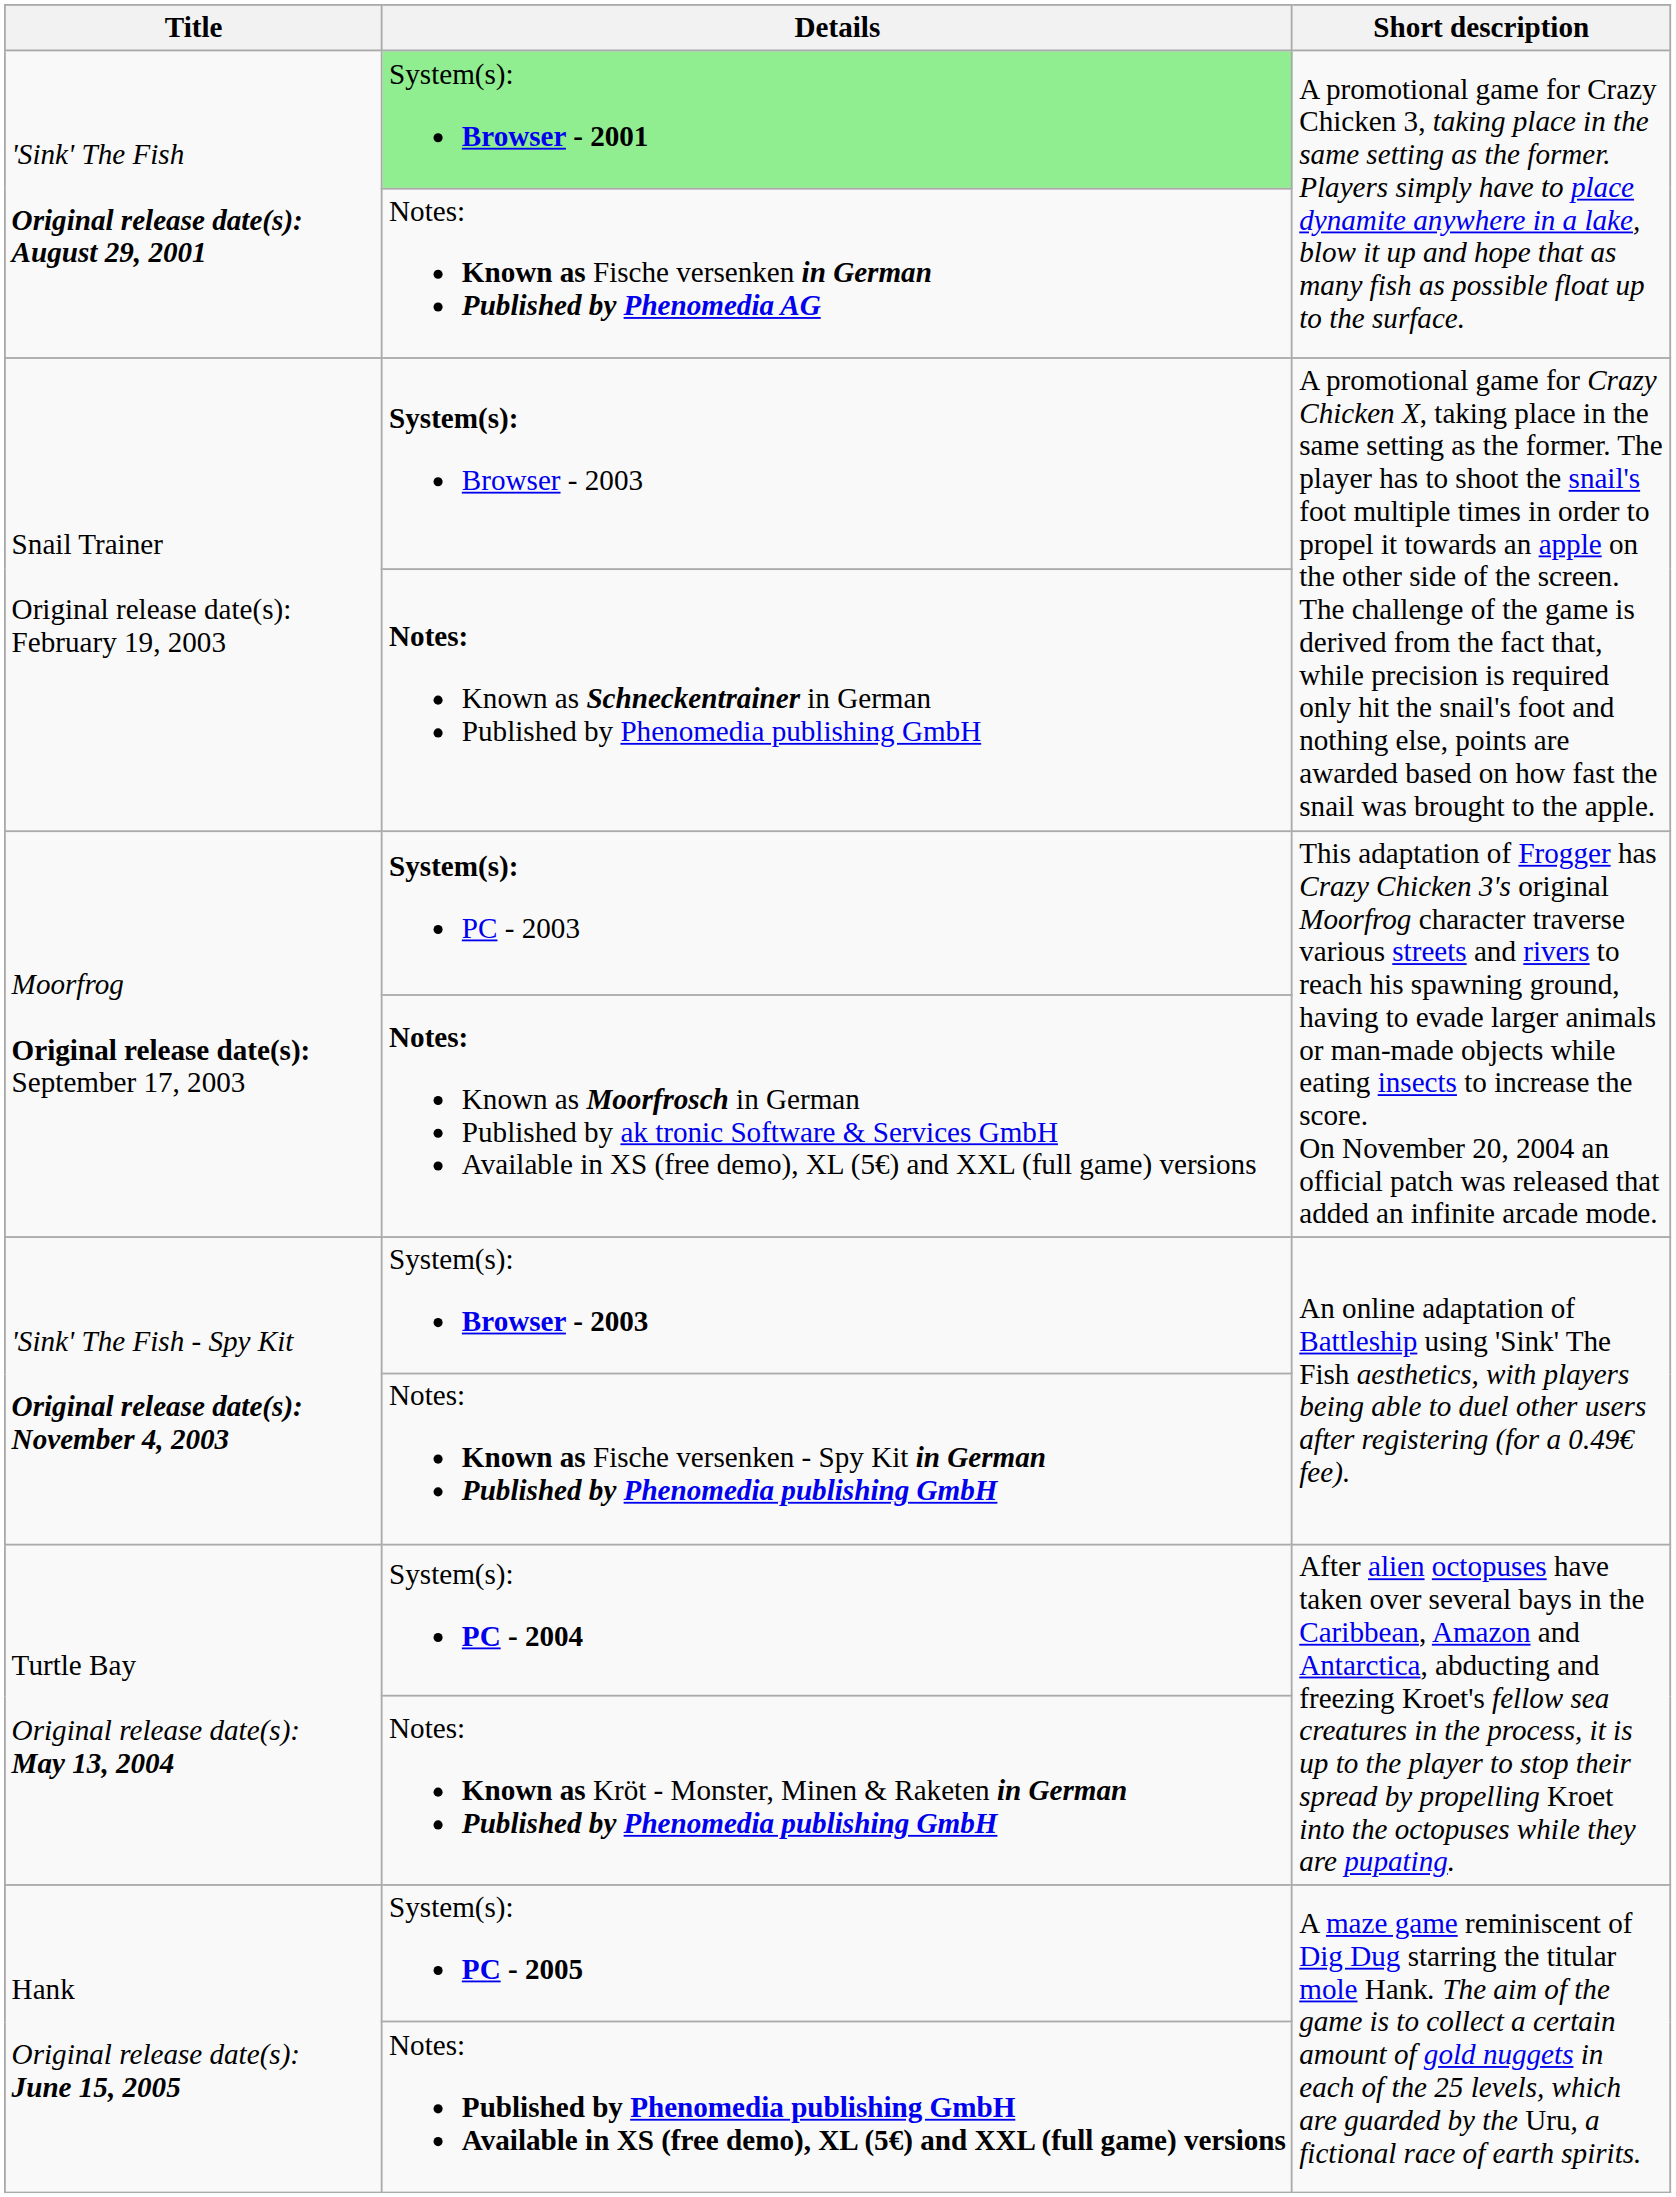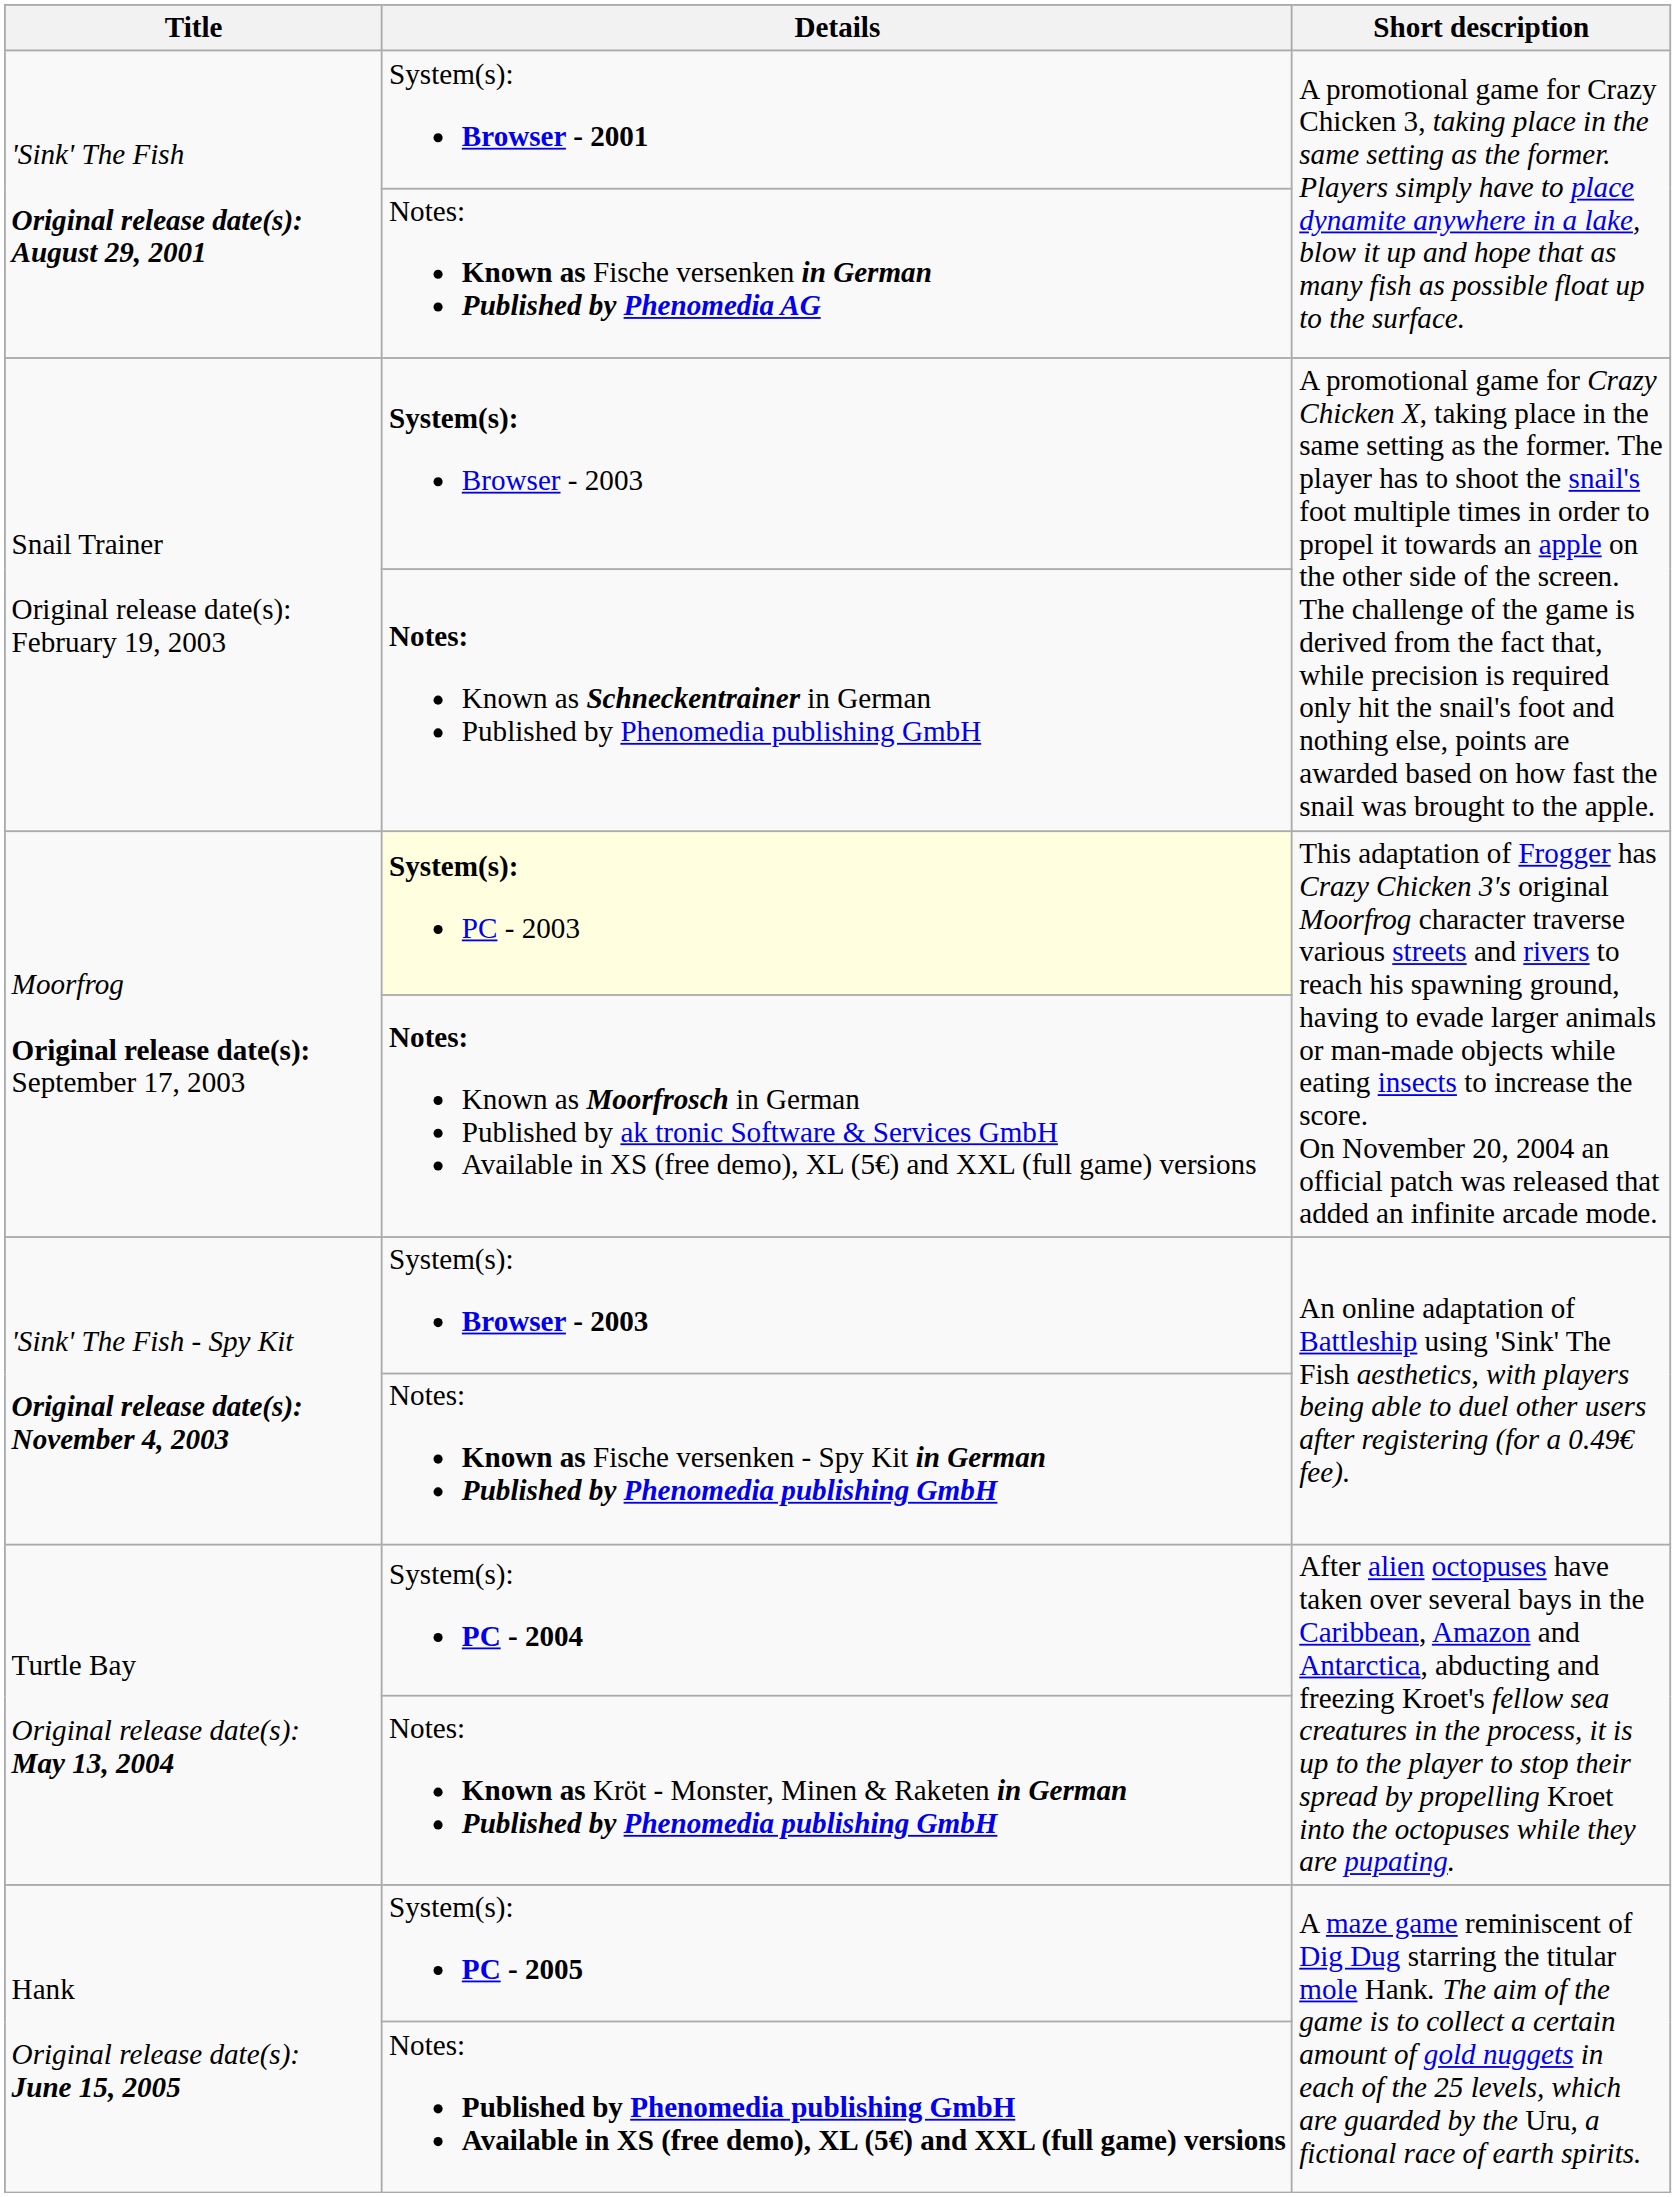System(s): Browser - 2001 | Details: lightgreen background -> no background
System(s): PC - 2003 | Details: no background -> lightyellow background
